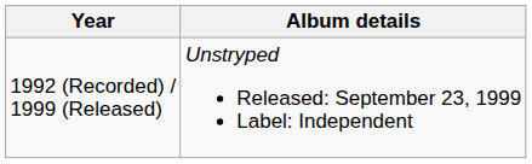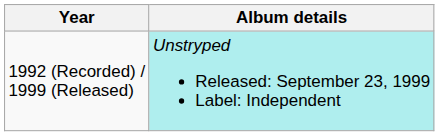1992 (Recorded) / 1999 (Released) | Album details: no background -> paleturquoise background
